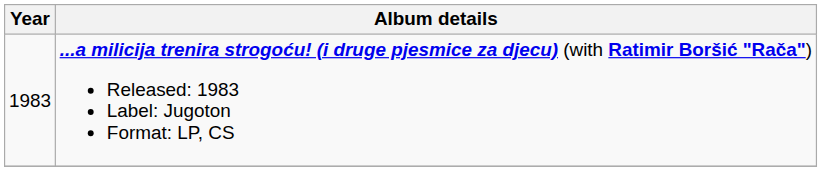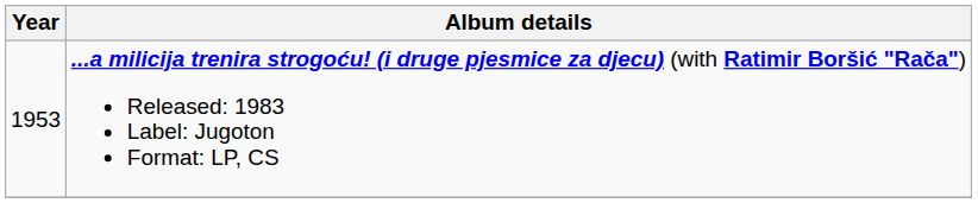row 2 | Year: 1983 -> 1953
